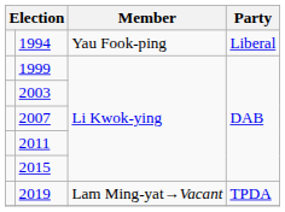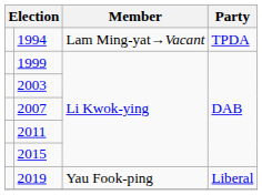1994 | Member: Yau Fook-ping -> Lam Ming-yat→Vacant
1994 | Party: Liberal -> TPDA
2019 | Member: Lam Ming-yat→Vacant -> Yau Fook-ping
2019 | Party: TPDA -> Liberal
